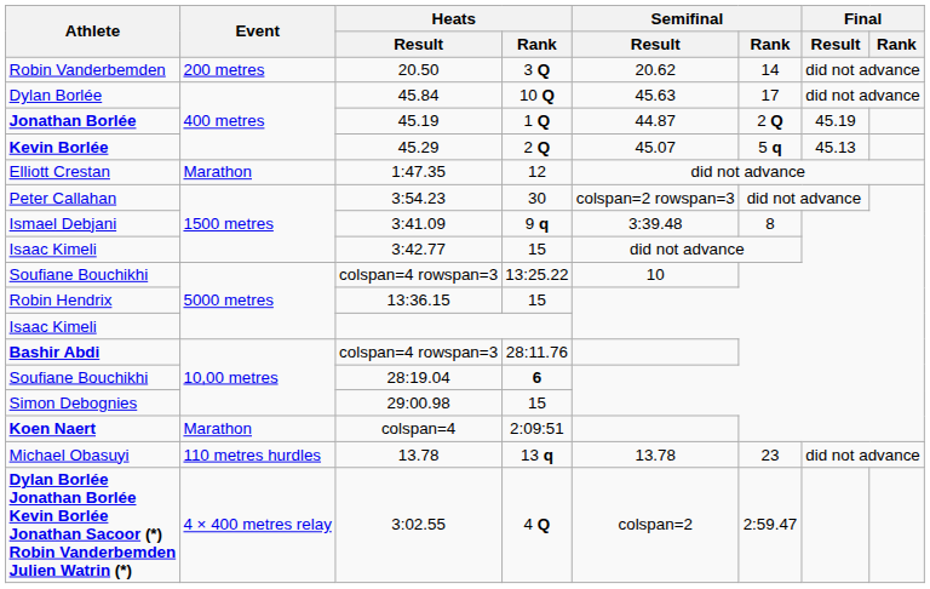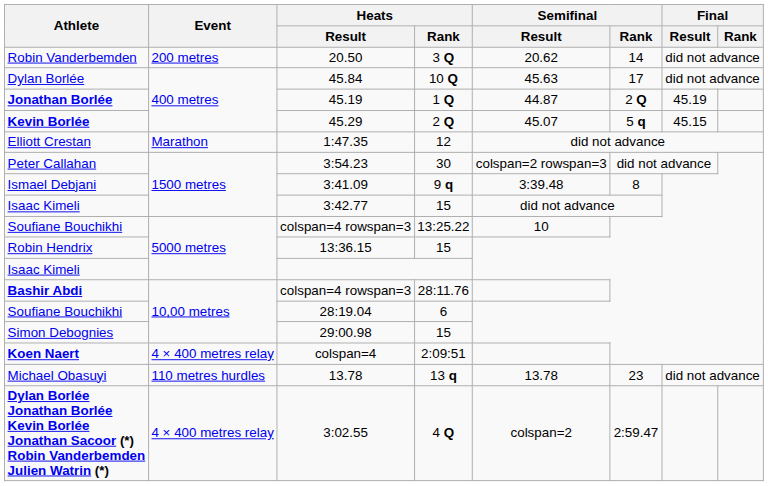45.29 | Final / Result: 45.13 -> 45.15
28:19.04 | Heats / Rank: bold -> normal
colspan=4 | Event: Marathon -> 4 × 400 metres relay
